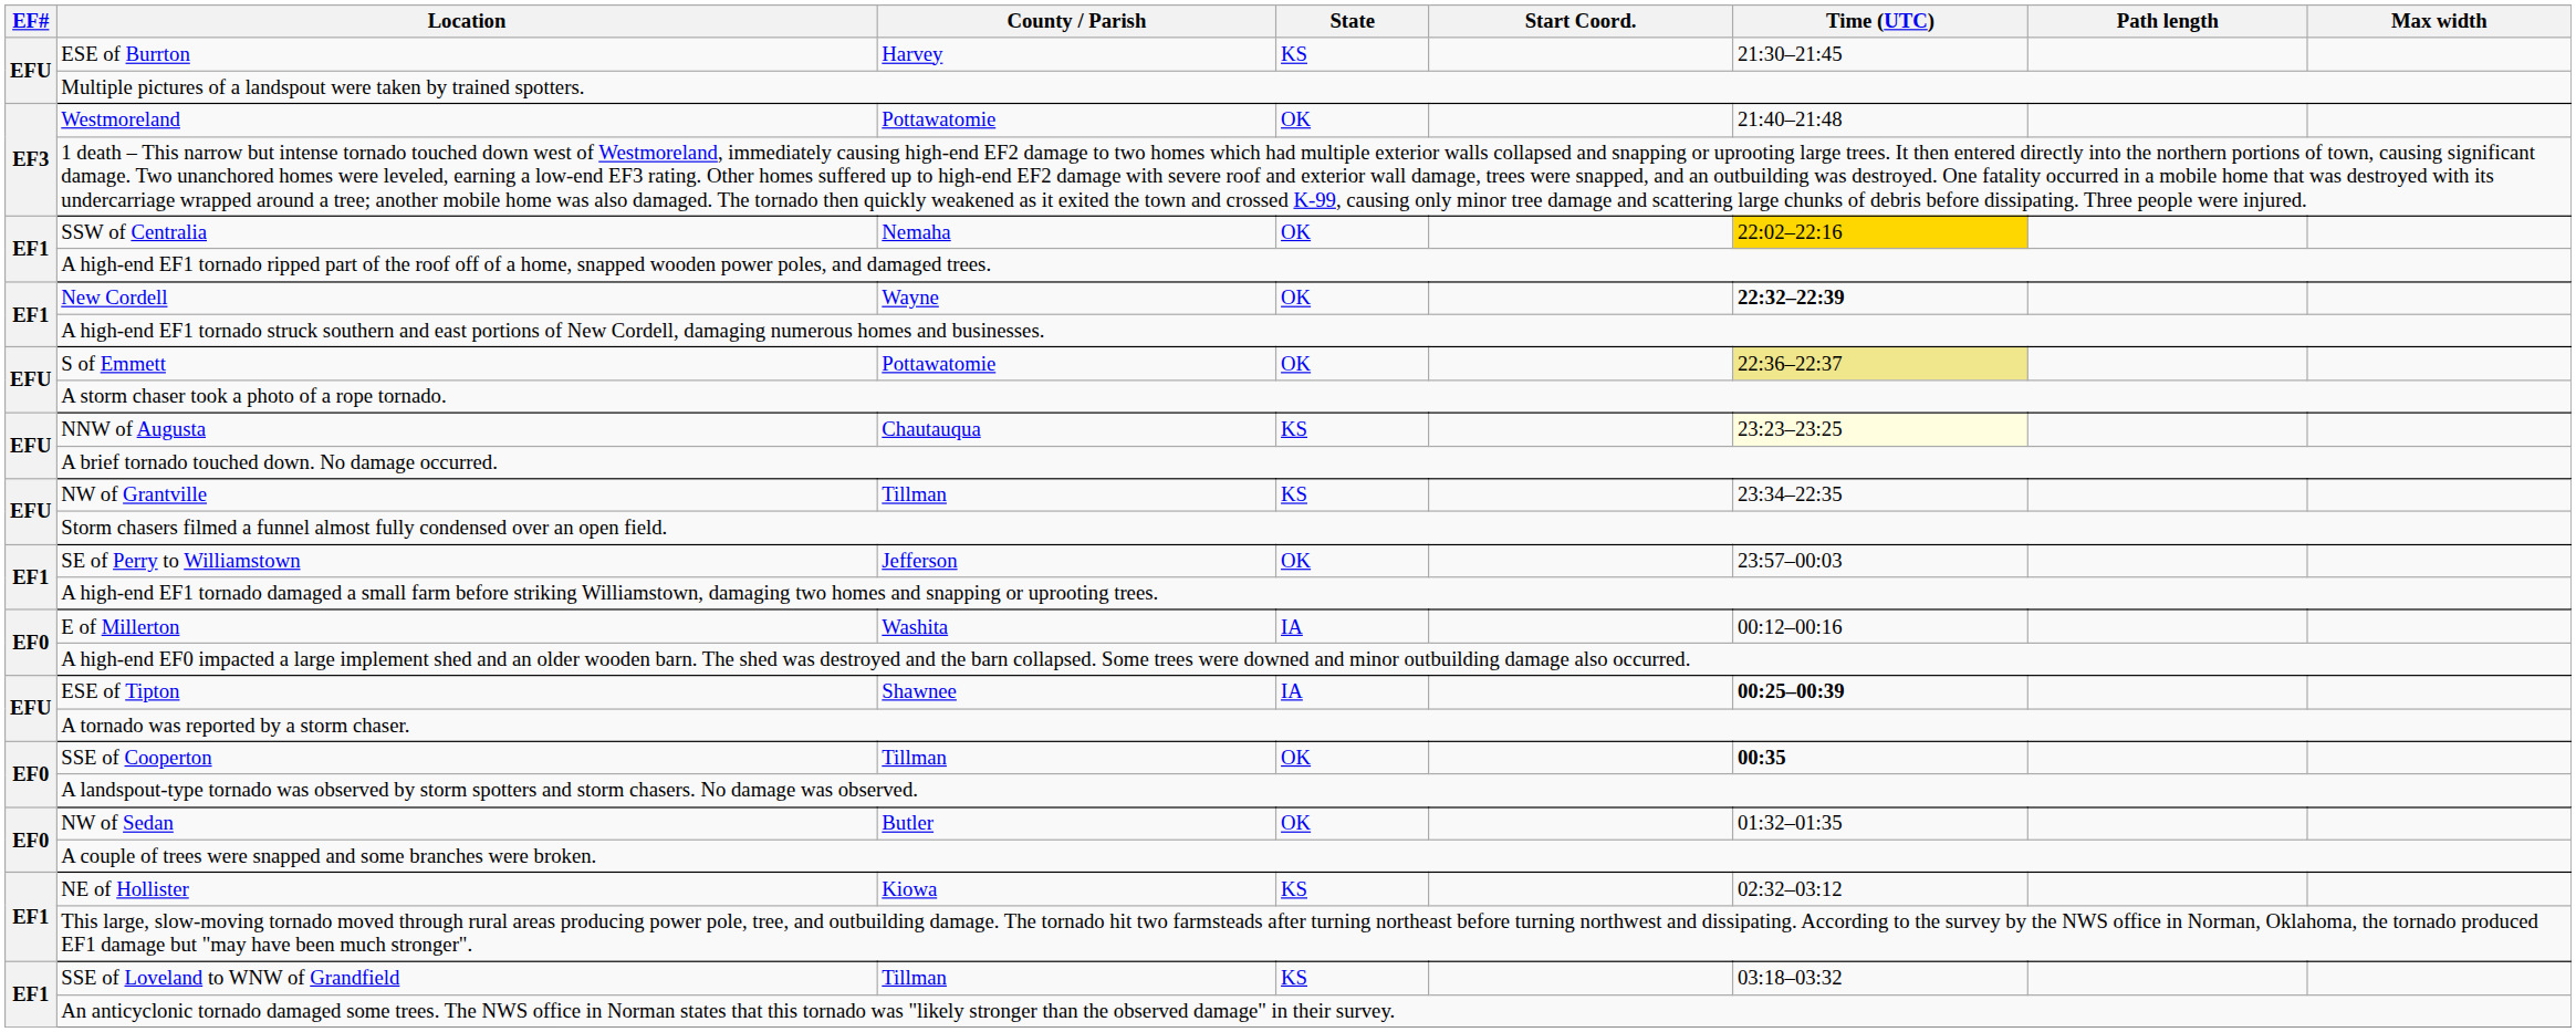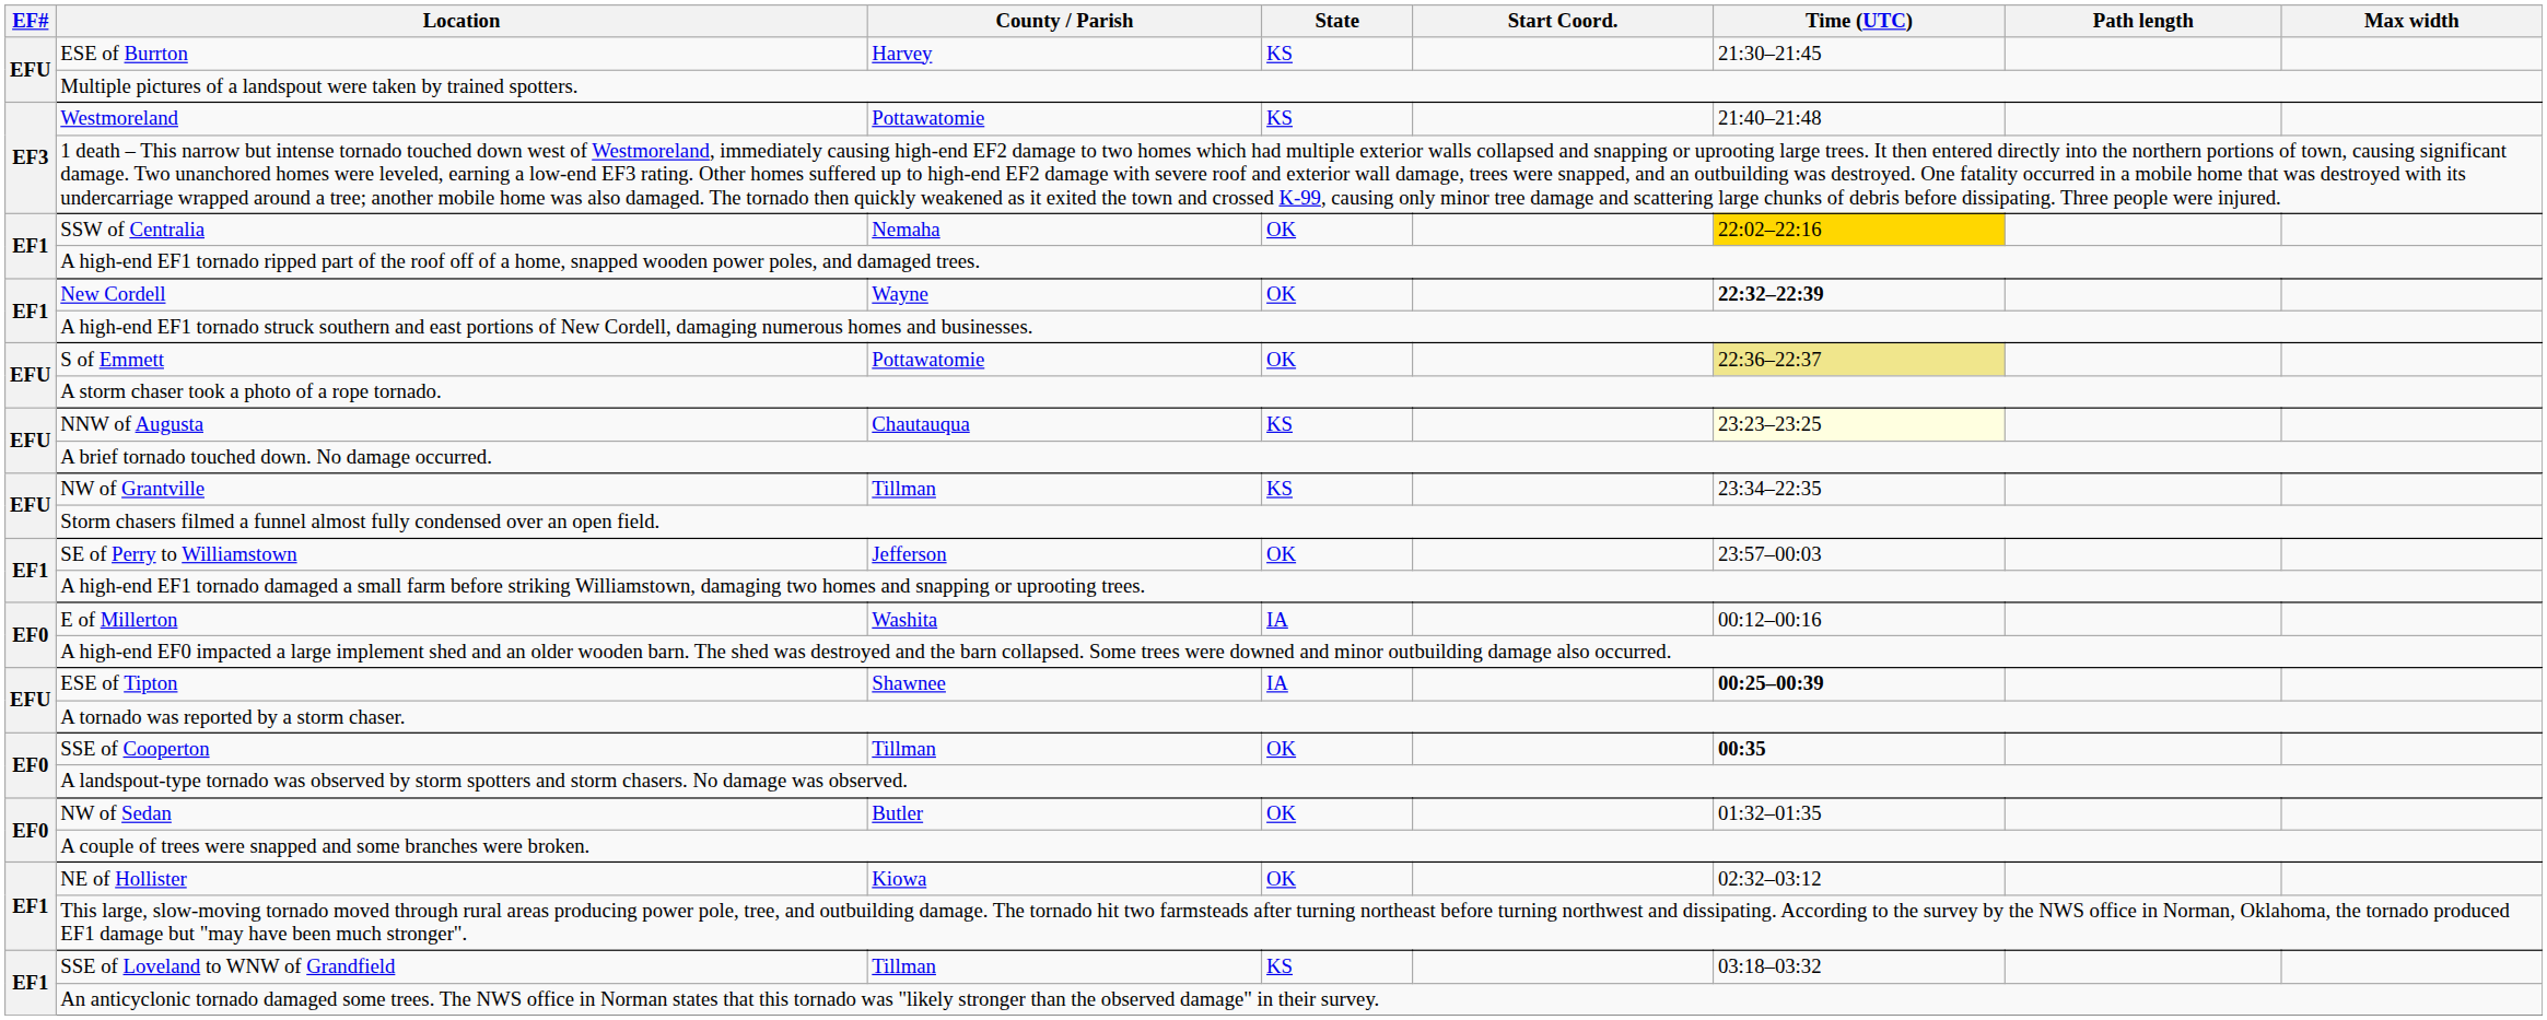Westmoreland | State: OK -> KS
NE of Hollister | State: KS -> OK
